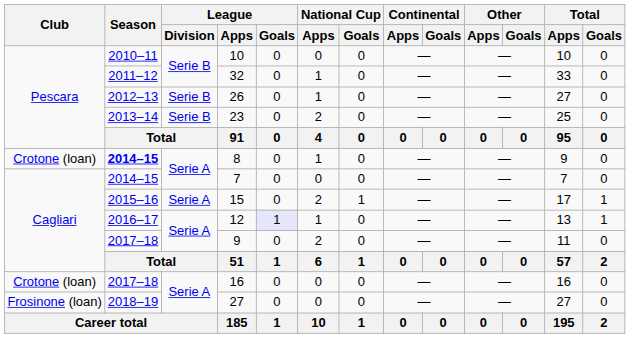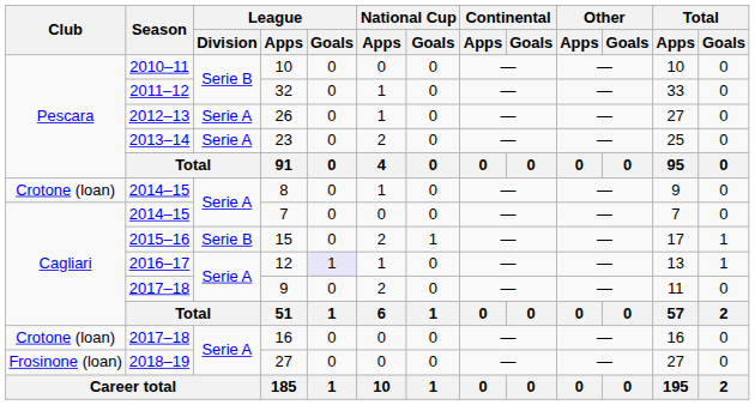26 | League / Division: Serie B -> Serie A
23 | League / Division: Serie B -> Serie A
8 | Season: bold -> normal
15 | League / Division: Serie A -> Serie B
